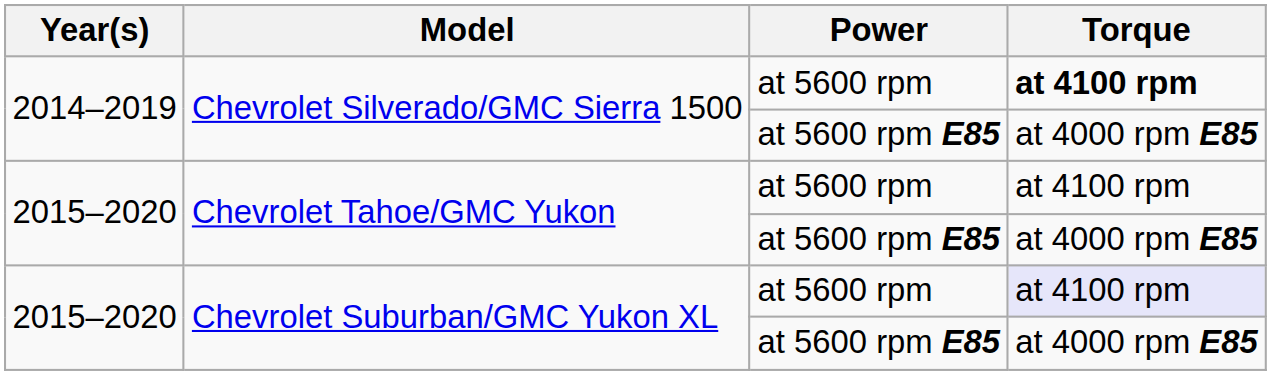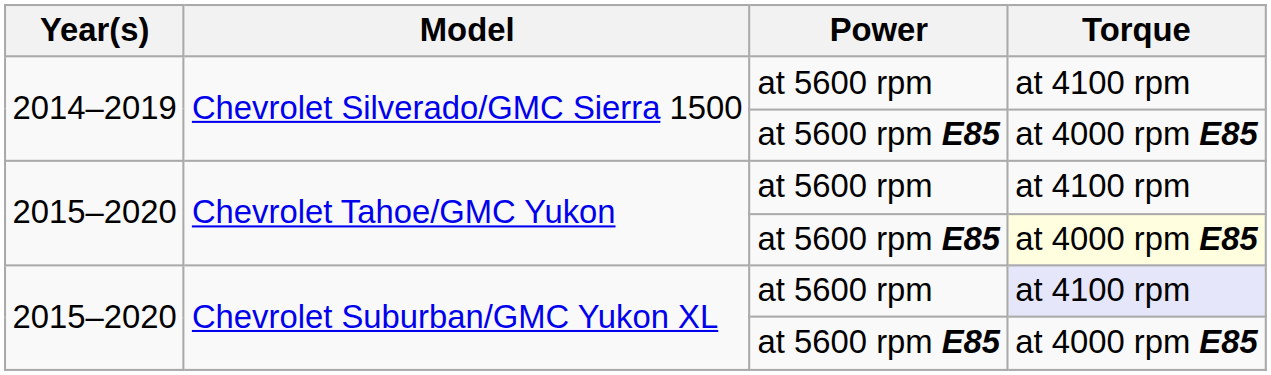Chevrolet Silverado/GMC Sierra 1500 / at 5600 rpm | Torque: bold -> normal
Chevrolet Tahoe/GMC Yukon / at 5600 rpm E85 | Torque: no background -> lightyellow background
